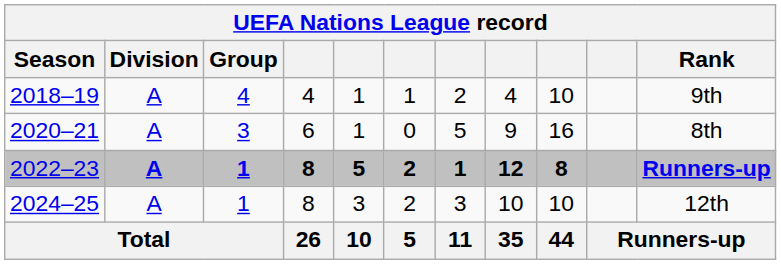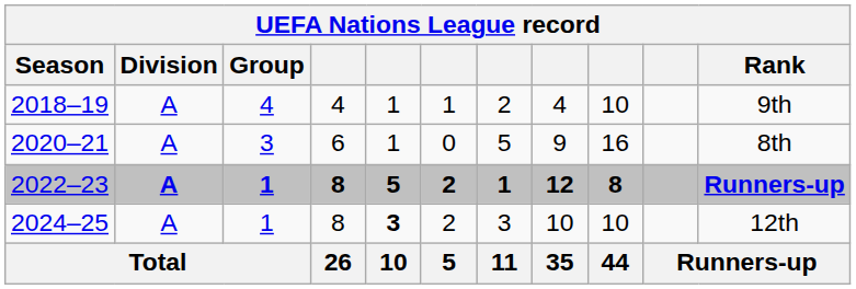2024–25 | column 5: normal -> bold
